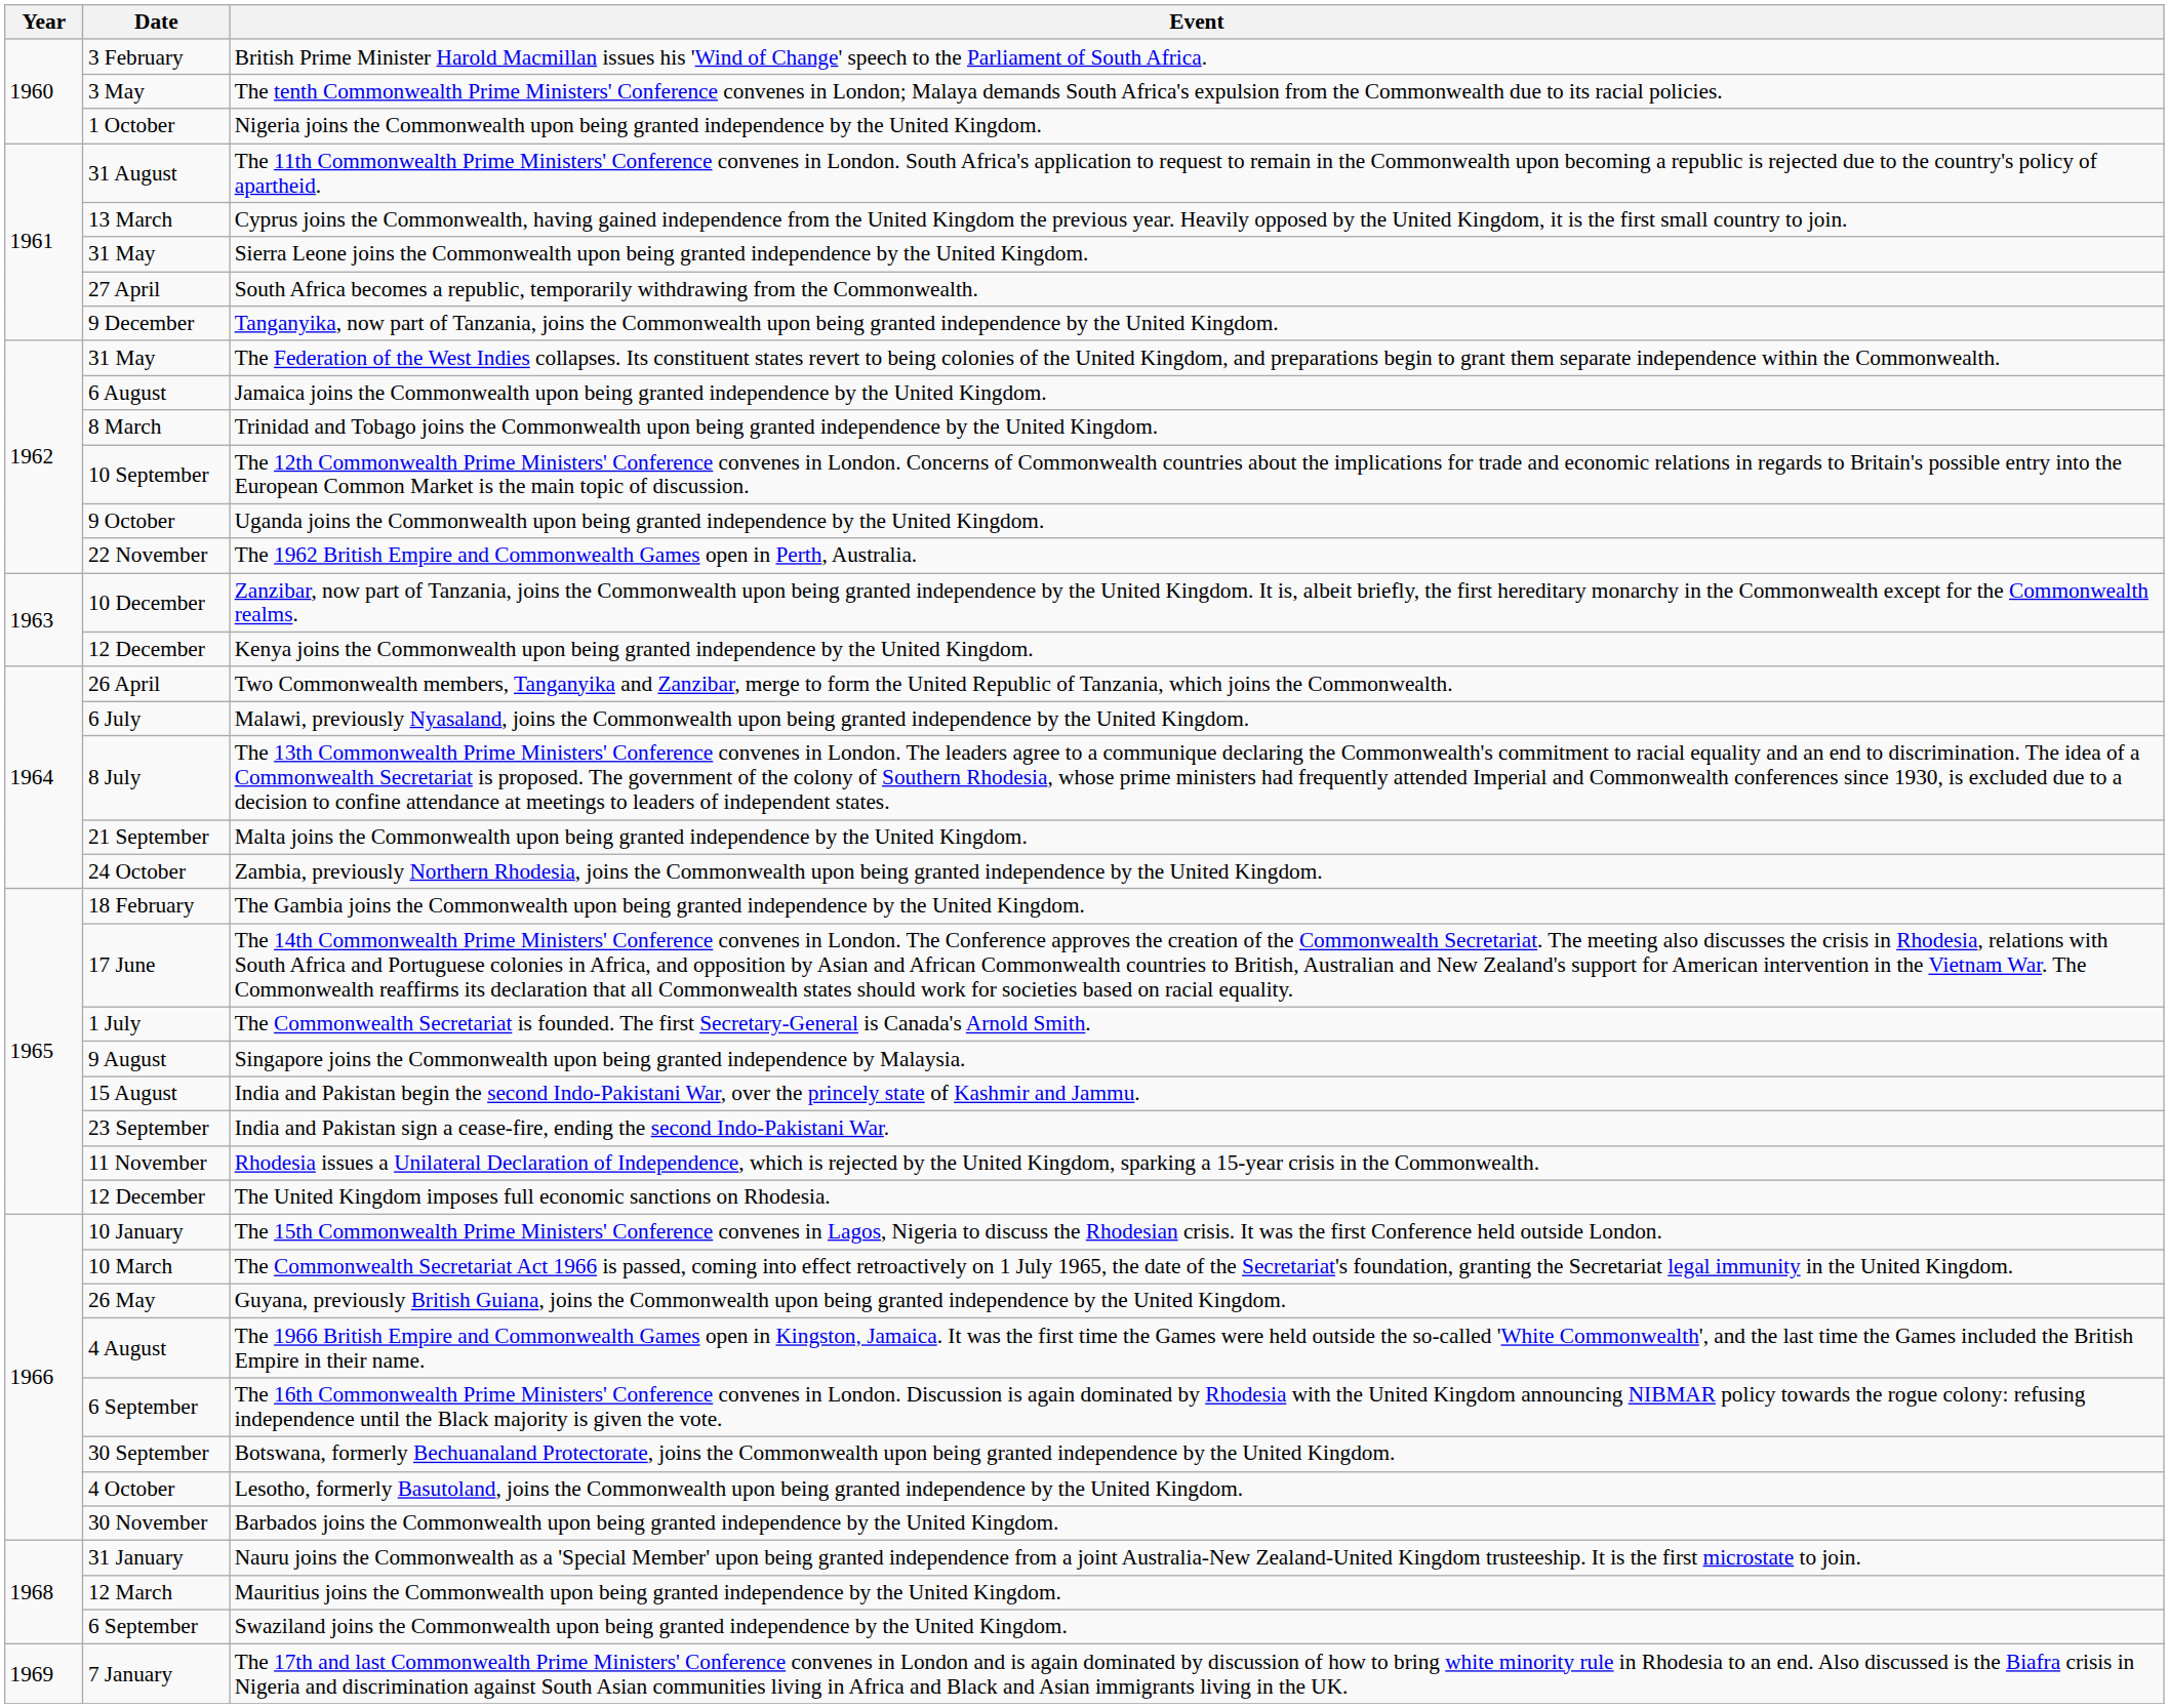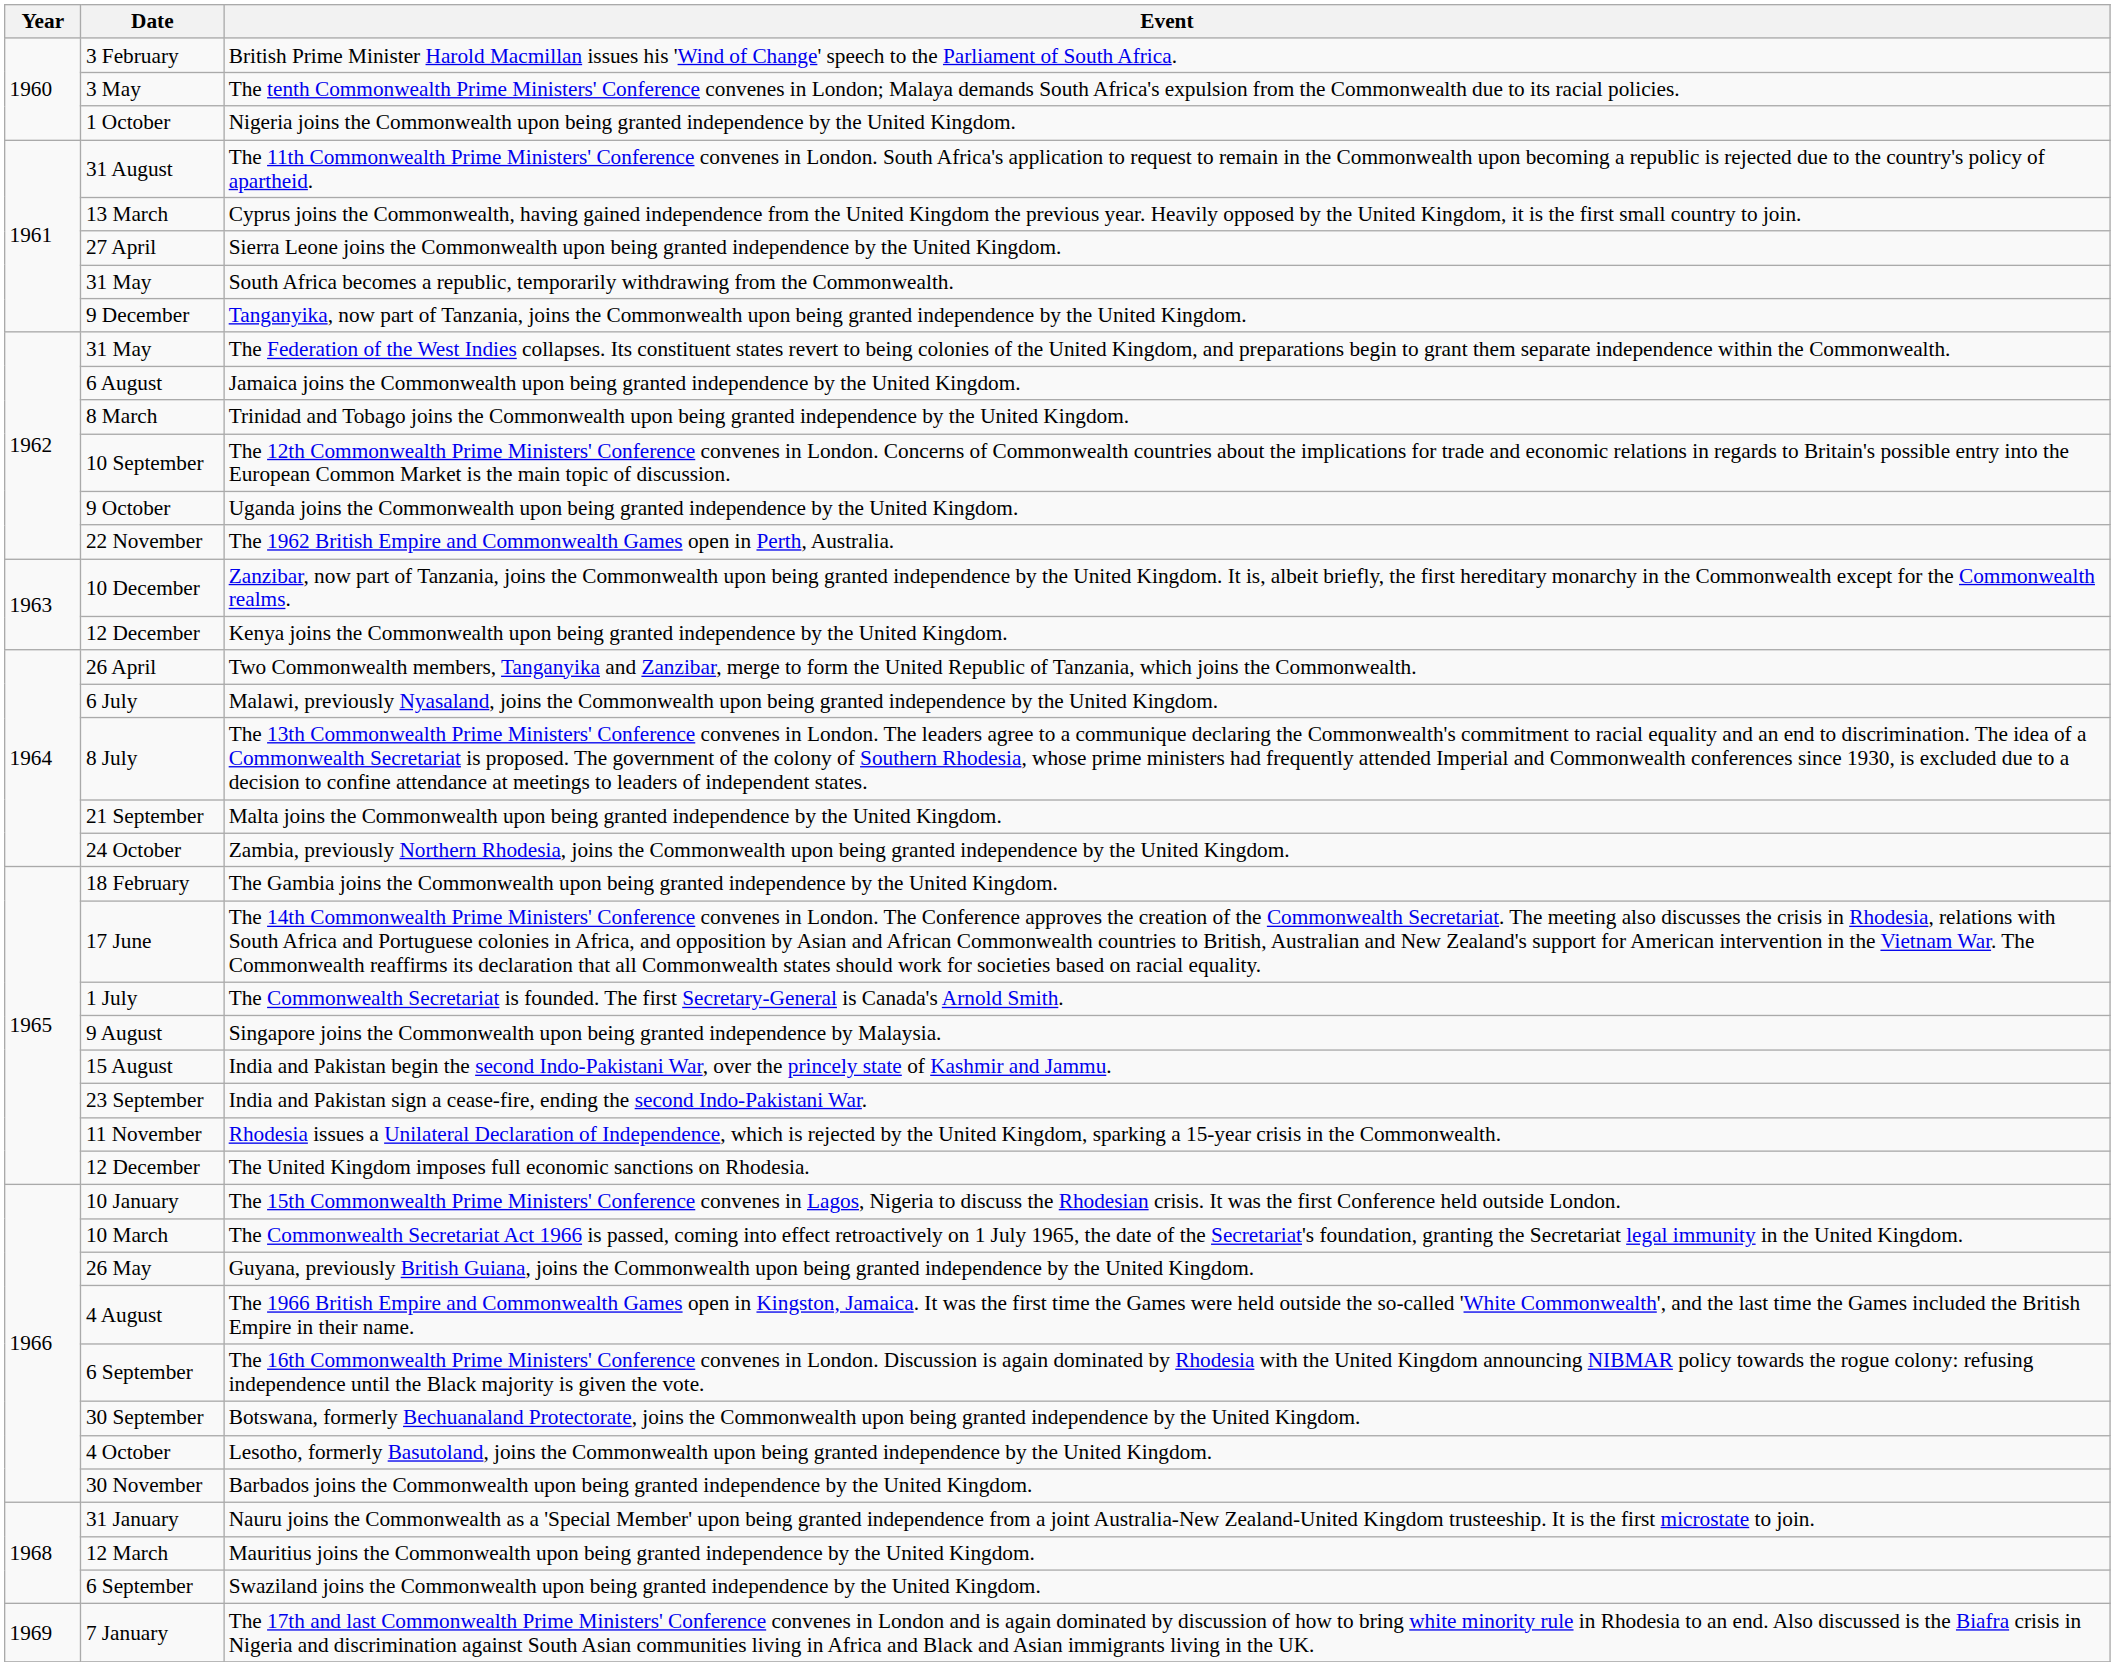row 7 | Date: 31 May -> 27 April
row 8 | Date: 27 April -> 31 May
